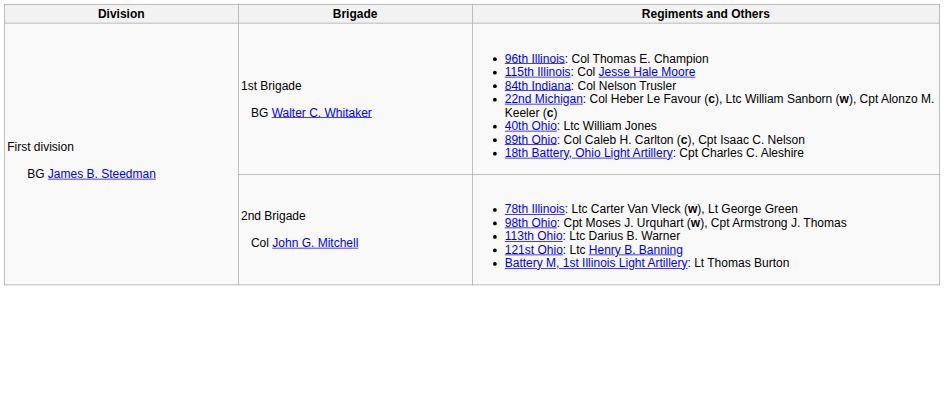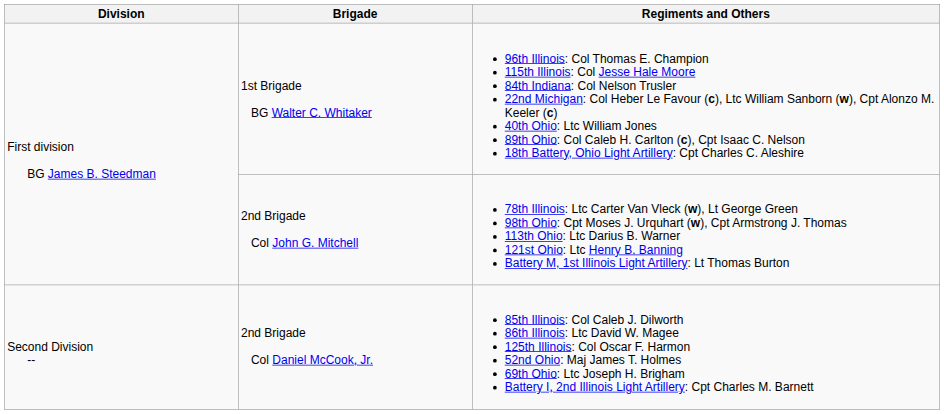+ row: Second Division -- | 2nd Brigade Col Daniel McCook, Jr. | 85th Illinois: Col Caleb J. Dilworth 86th Illinois: Ltc David W. Magee 125th Illinois: Col Oscar F. Harmon 52nd Ohio: Maj James T. Holmes 69th Ohio: Ltc Joseph H. Brigham Battery I, 2nd Illinois Light Artillery: Cpt Charles M. Barnett
